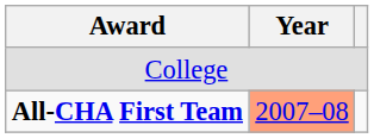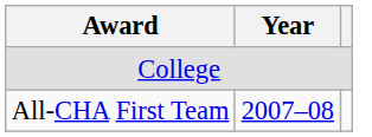All-CHA First Team | Award: bold -> normal
All-CHA First Team | Year: lightsalmon background -> no background
